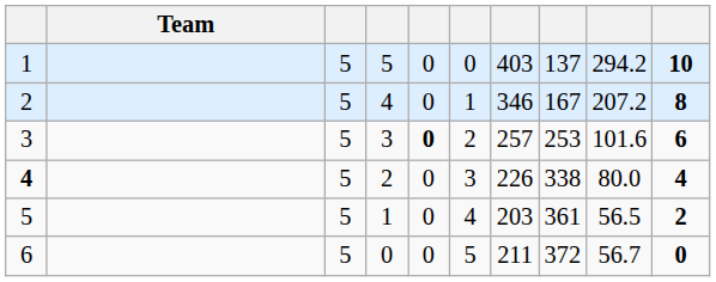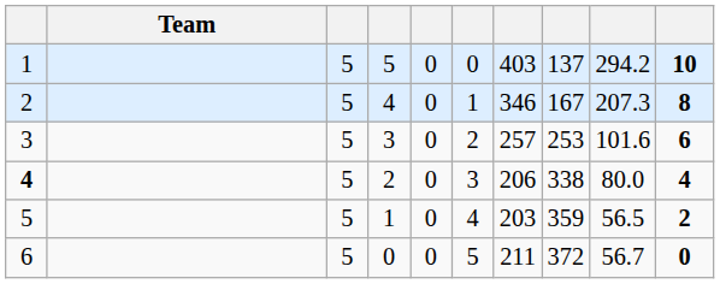row 3 | column 9: 207.2 -> 207.3
row 4 | column 5: bold -> normal
row 5 | column 7: 226 -> 206
row 6 | column 8: 361 -> 359
